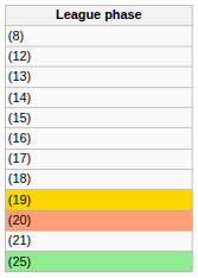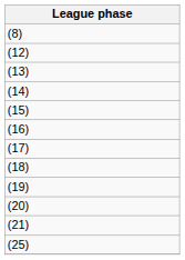row 10 | column 1: gold background -> no background
row 11 | column 1: lightsalmon background -> no background
row 13 | column 1: lightgreen background -> no background
